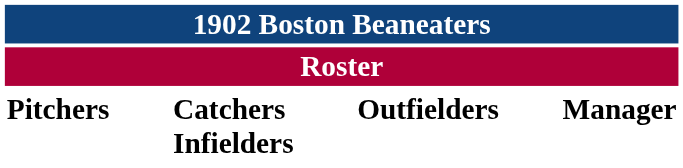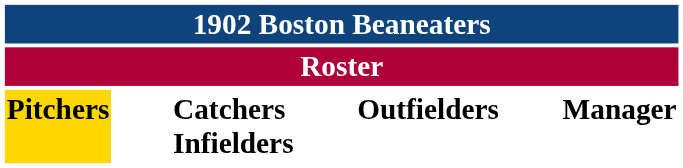Pitchers | column 1: no background -> gold background
